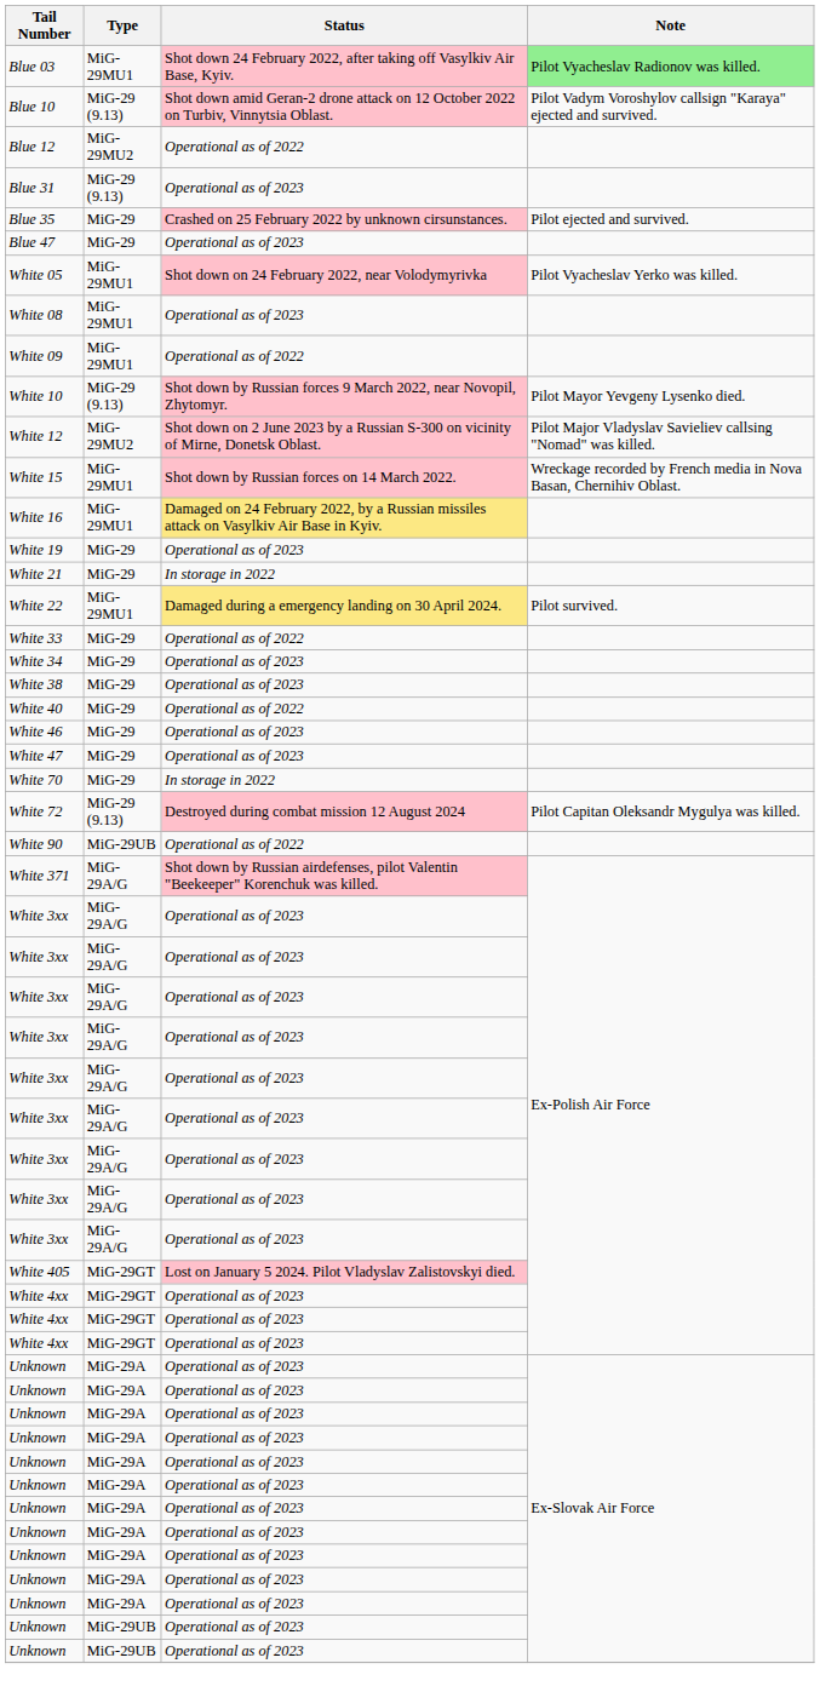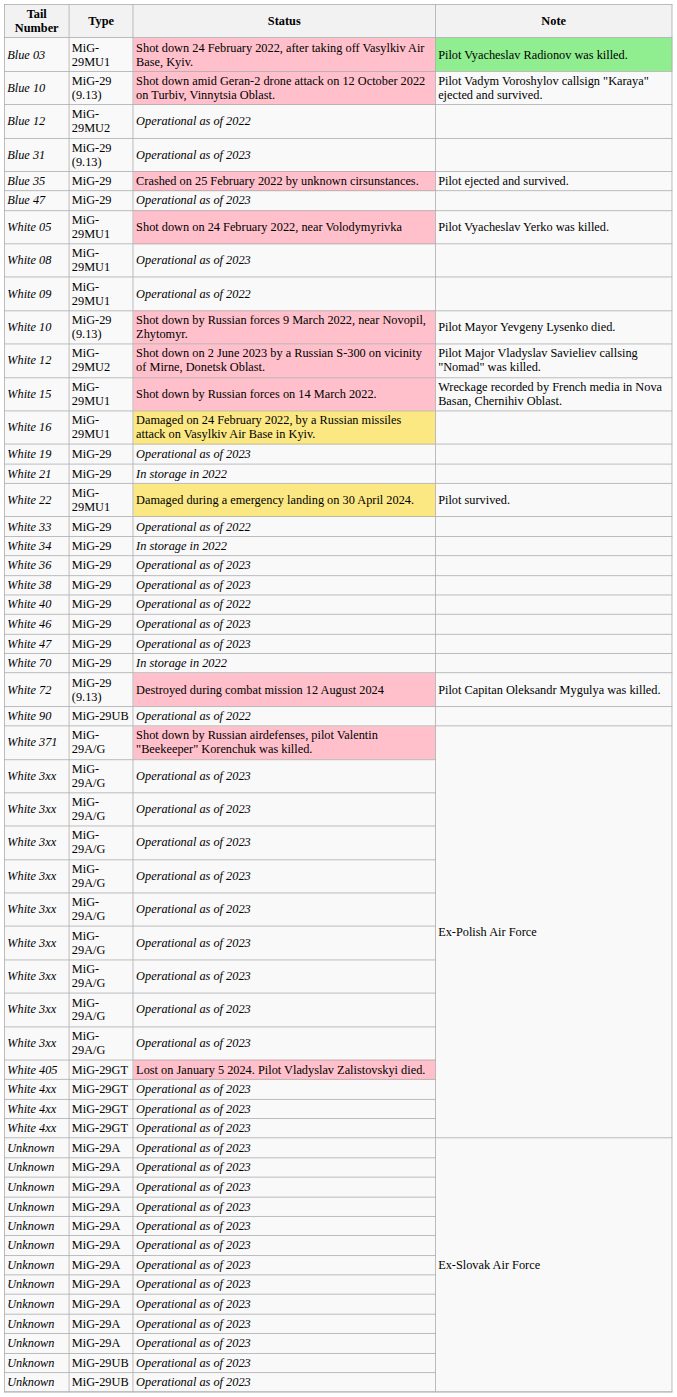White 34 | Status: Operational as of 2023 -> In storage in 2022
+ row: White 36 | MiG-29 | Operational as of 2023
